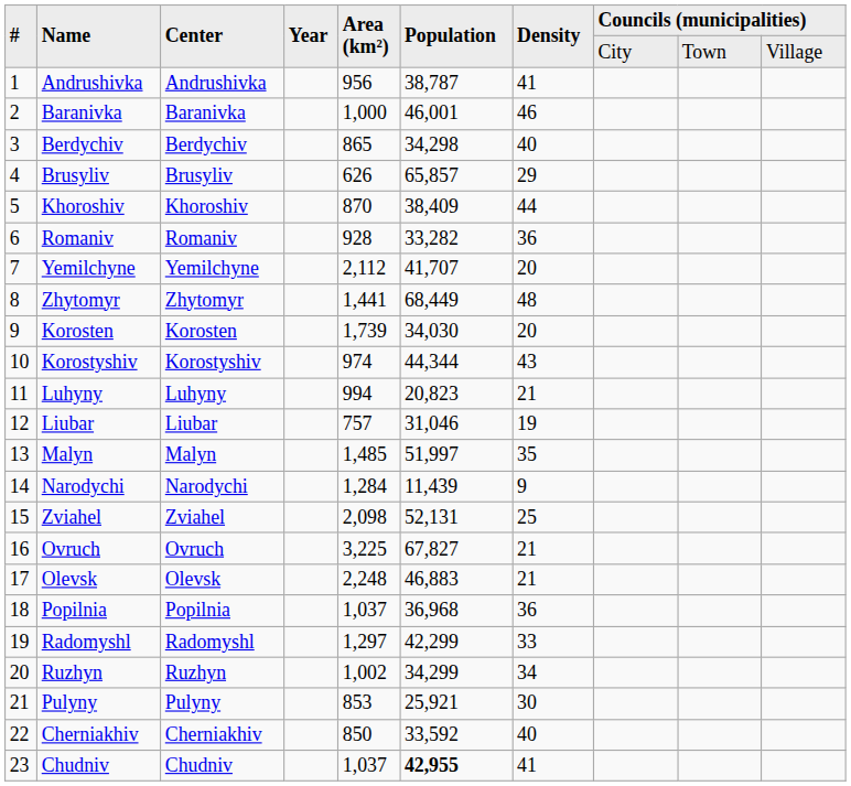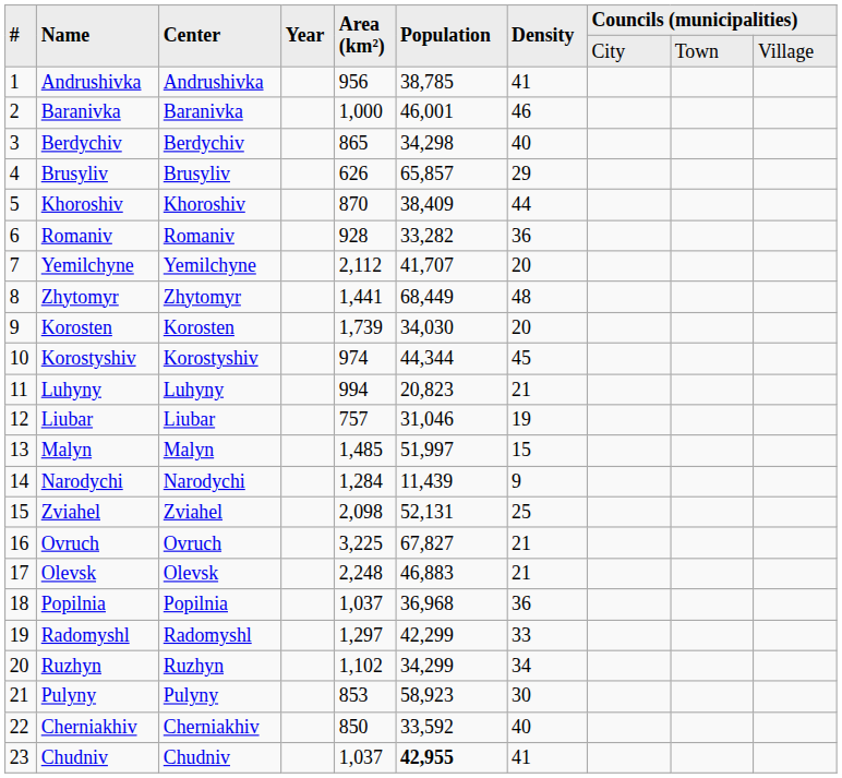row 3 | Population: 38,787 -> 38,785
row 12 | Density: 43 -> 45
row 15 | Density: 35 -> 15
row 22 | Area (km²): 1,002 -> 1,102
row 23 | Population: 25,921 -> 58,923
